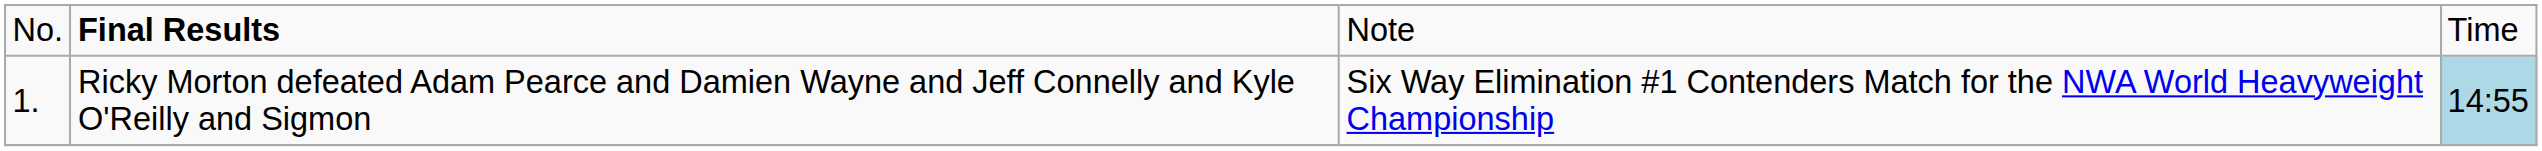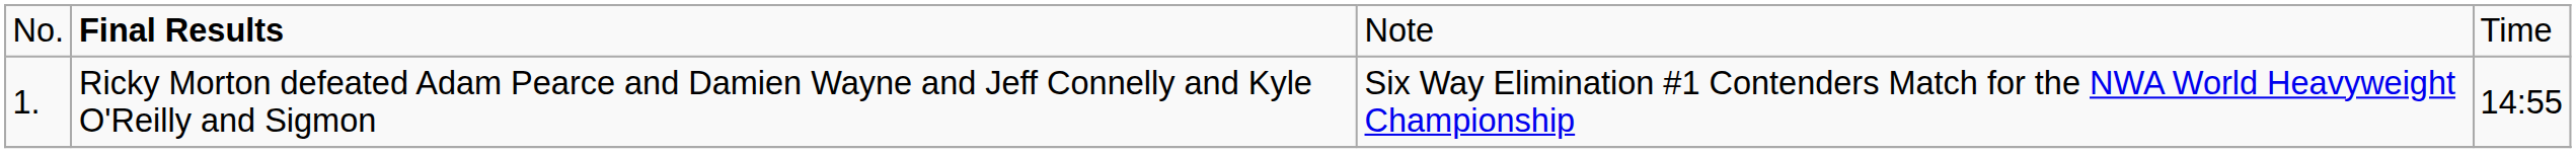row 2 | column 4: lightblue background -> no background
